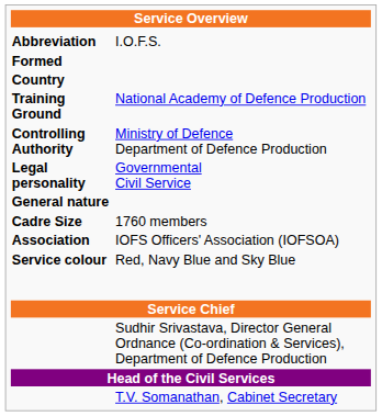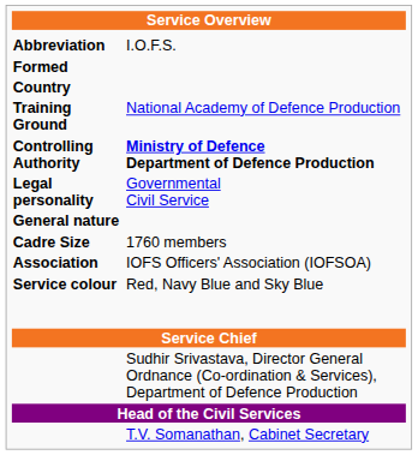Controlling Authority | column 2: normal -> bold
